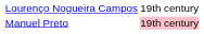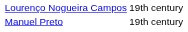Manuel Preto | column 2: pink background -> no background
